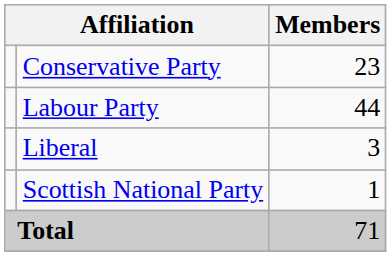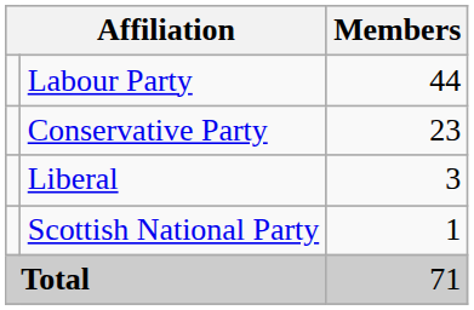rows swapped: Labour Party <-> Conservative Party
